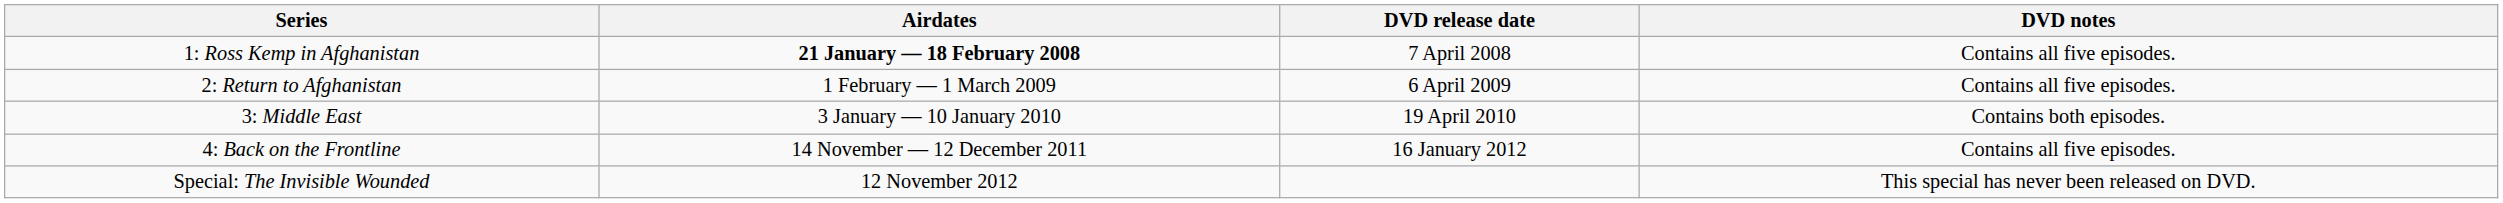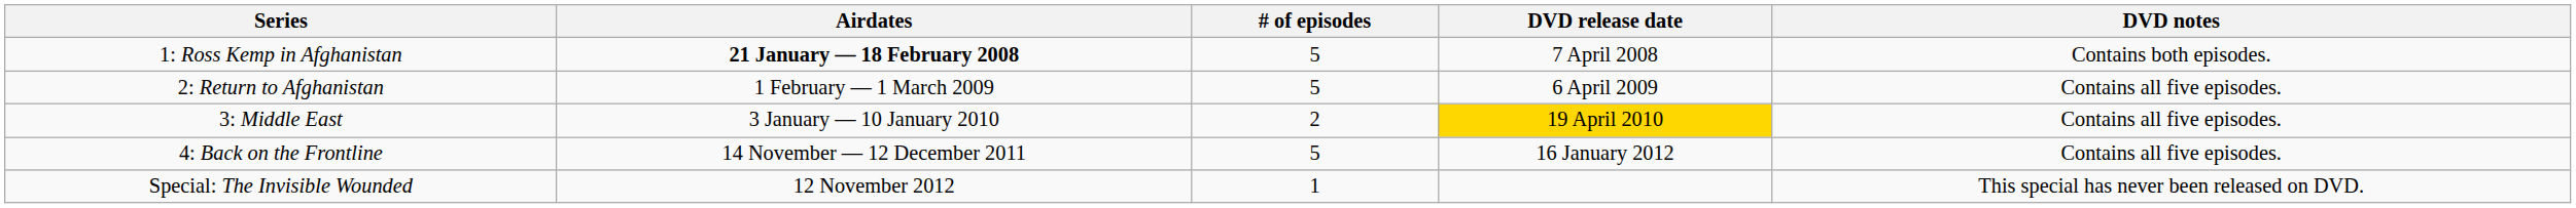+ column: # of episodes | 5 | 5 | 2 | 5 | 1
1: Ross Kemp in Afghanistan | DVD notes: Contains all five episodes. -> Contains both episodes.
3: Middle East | DVD release date: no background -> gold background
3: Middle East | DVD notes: Contains both episodes. -> Contains all five episodes.
